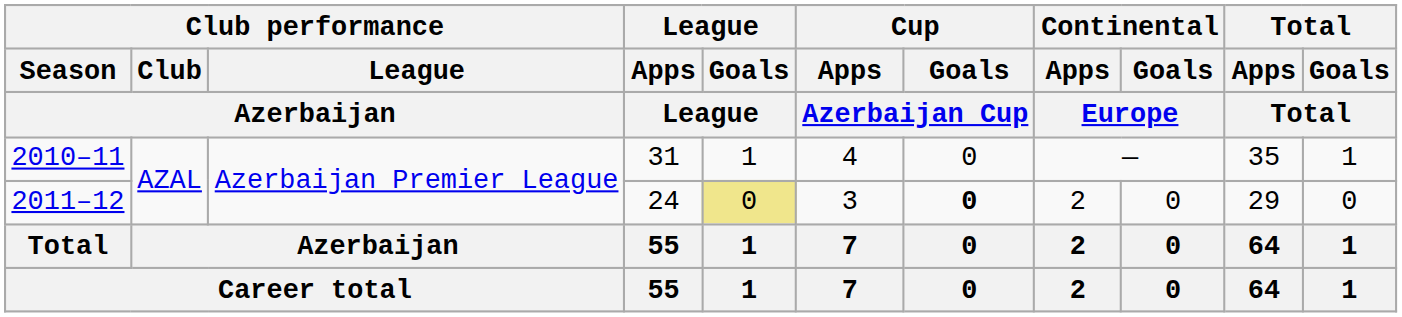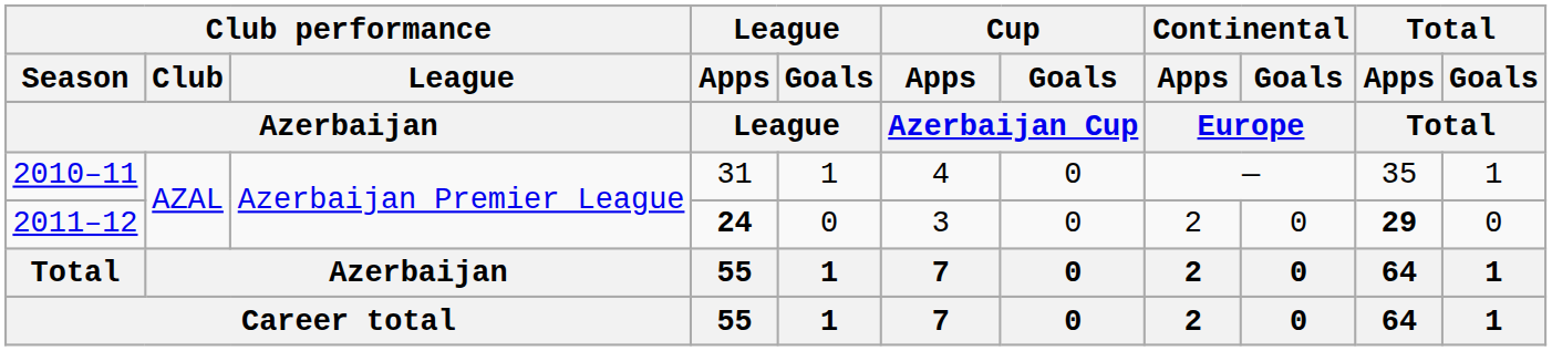2011–12 | League / Apps / League: normal -> bold
2011–12 | League / Goals / League: khaki background -> no background
2011–12 | Cup / Goals / Azerbaijan Cup: bold -> normal
2011–12 | Total / Apps / Total: normal -> bold
